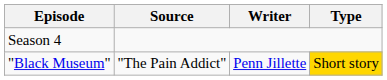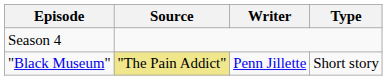"Black Museum" | Source: no background -> khaki background
"Black Museum" | Type: gold background -> no background
